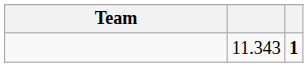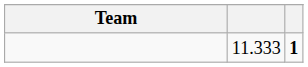row 2 | column 2: 11.343 -> 11.333
